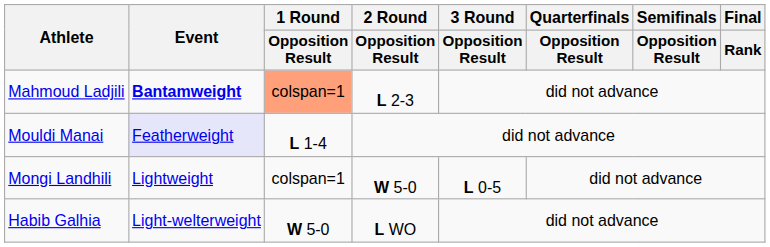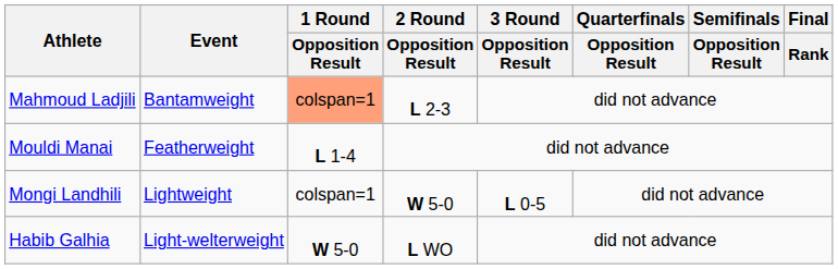Mahmoud Ladjili | Event: bold -> normal
Mouldi Manai | Event: lavender background -> no background
